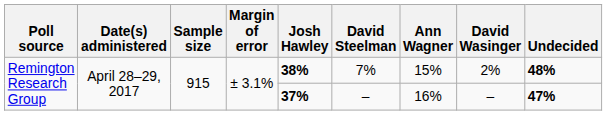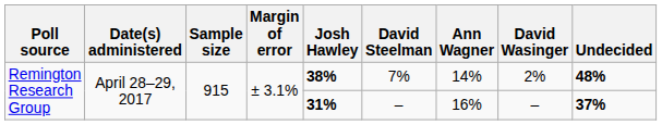row 2 | Ann Wagner: 15% -> 14%
row 3 | Josh Hawley: 37% -> 31%
row 3 | Undecided: 47% -> 37%
